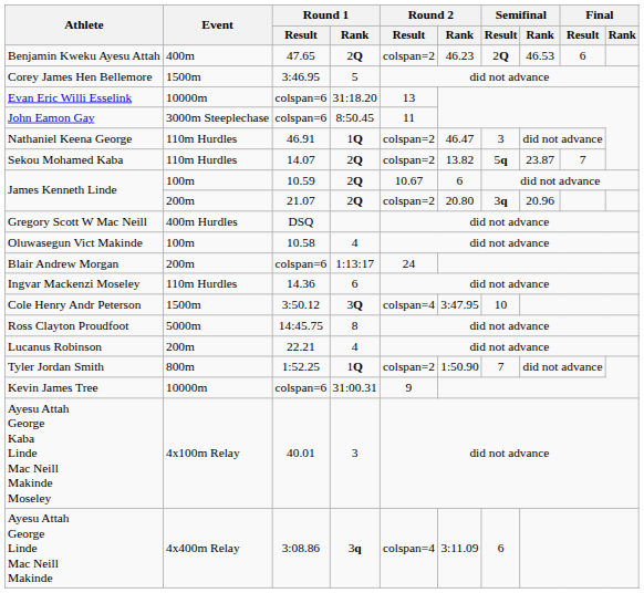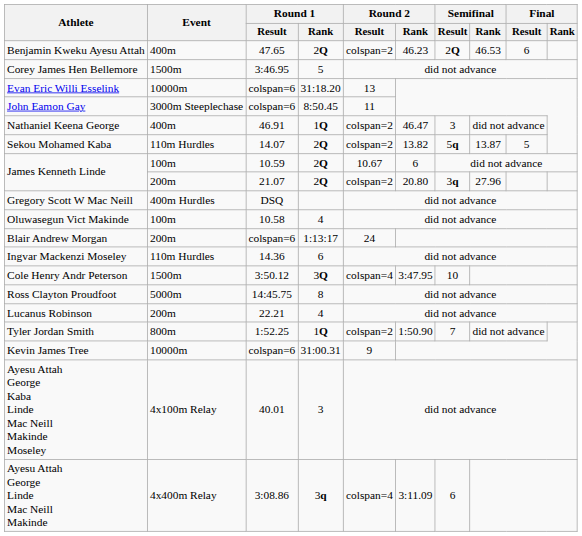Nathaniel Keena George | Event: 110m Hurdles -> 400m
Sekou Mohamed Kaba | Semifinal / Rank: 23.87 -> 13.87
Sekou Mohamed Kaba | Final / Result: 7 -> 5
James Kenneth Linde / 21.07 | Semifinal / Rank: 20.96 -> 27.96
